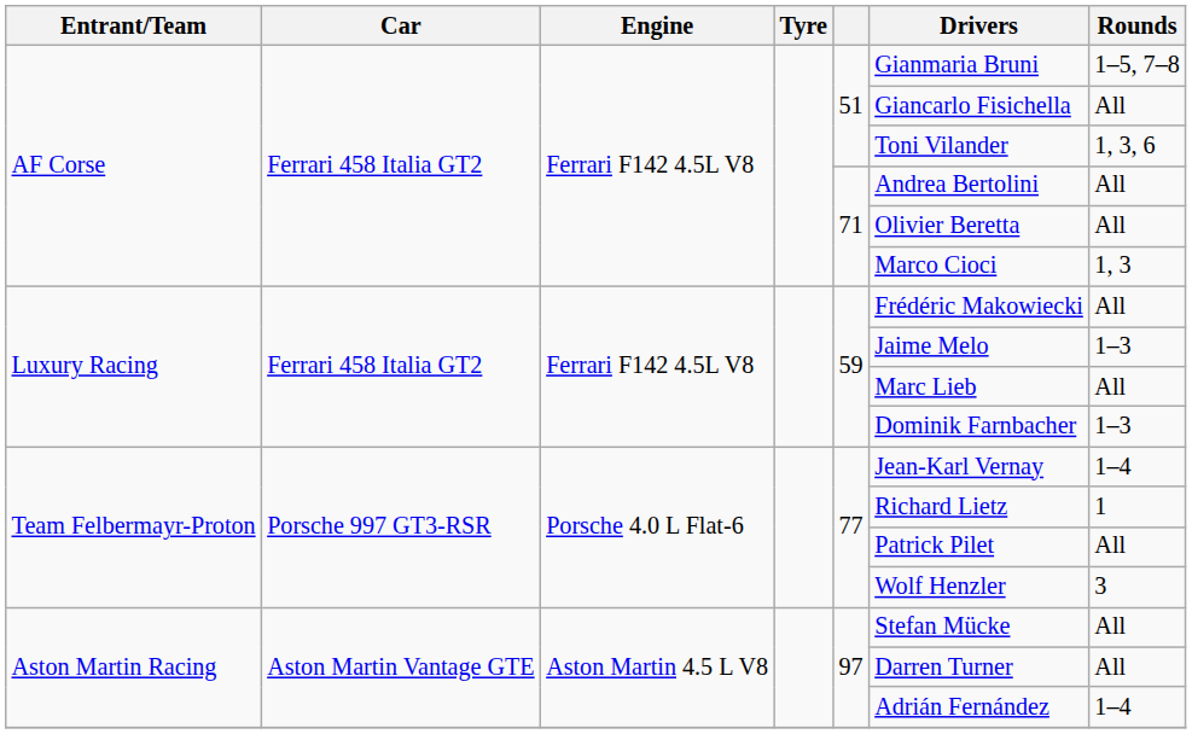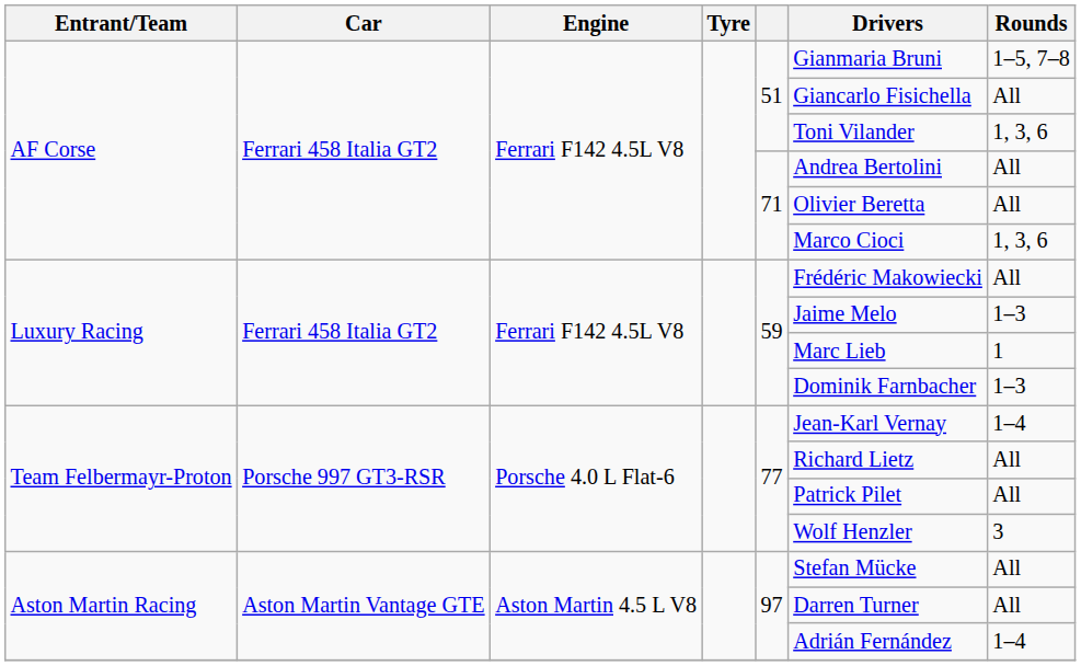row 7 | Rounds: 1, 3 -> 1, 3, 6
row 10 | Rounds: All -> 1
row 13 | Rounds: 1 -> All
